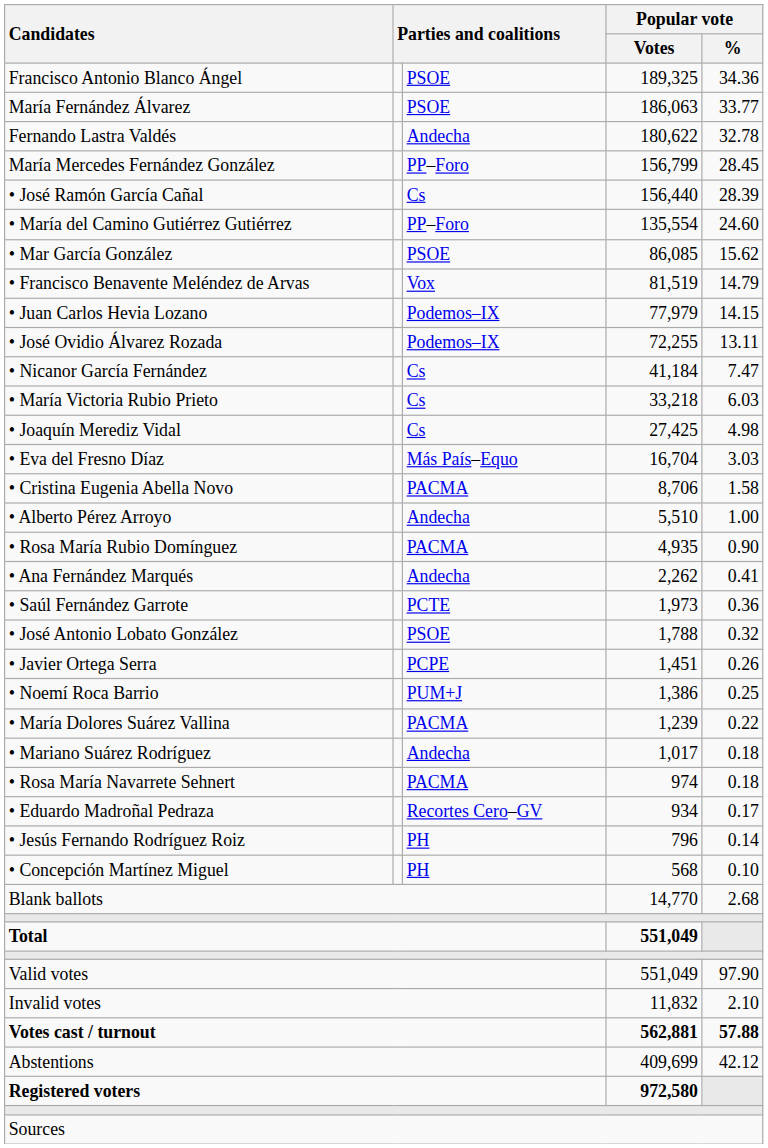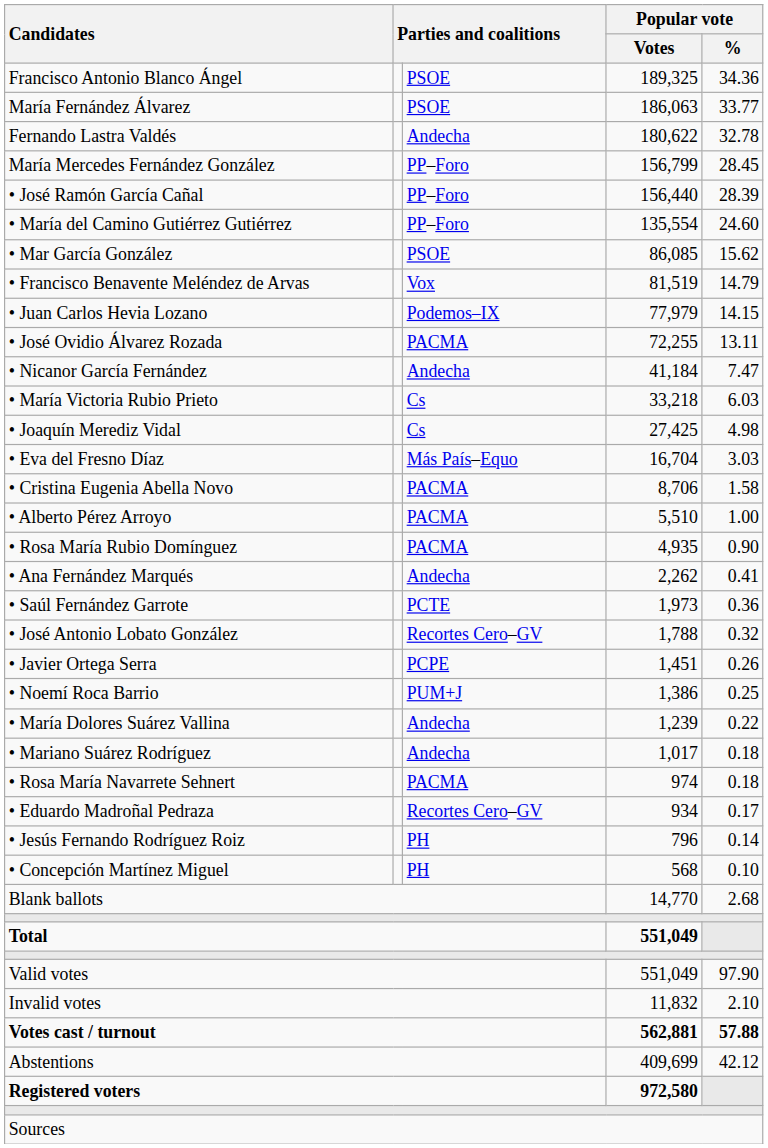• José Ramón García Cañal | column 3: Cs -> PP–Foro
• José Ovidio Álvarez Rozada | column 3: Podemos–IX -> PACMA
• Nicanor García Fernández | column 3: Cs -> Andecha
• Alberto Pérez Arroyo | column 3: Andecha -> PACMA
• José Antonio Lobato González | column 3: PSOE -> Recortes Cero–GV
• María Dolores Suárez Vallina | column 3: PACMA -> Andecha
